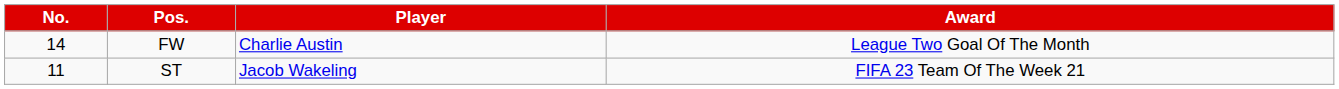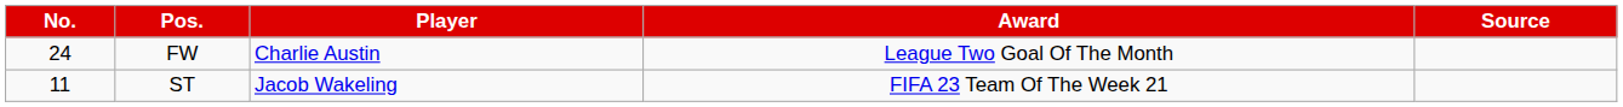+ column: Source
FW | No.: 14 -> 24
